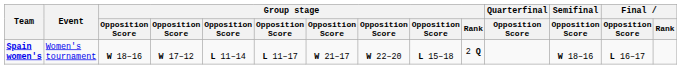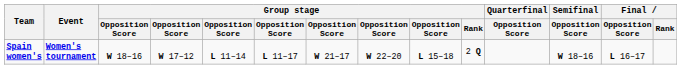Spain women's | Event: normal -> bold
